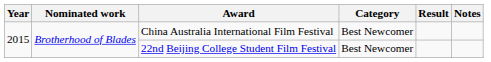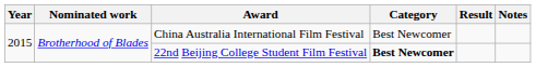22nd Beijing College Student Film Festival | Category: normal -> bold
